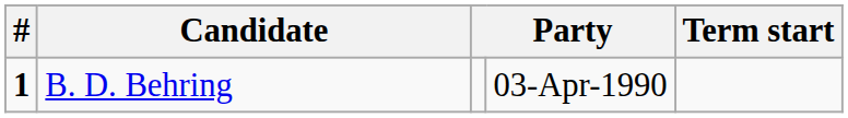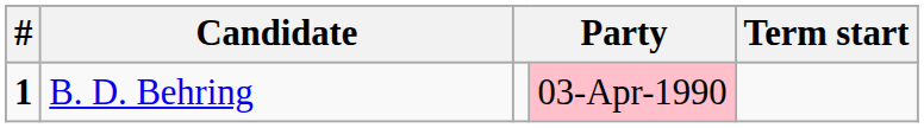B. D. Behring | column 4: no background -> pink background
